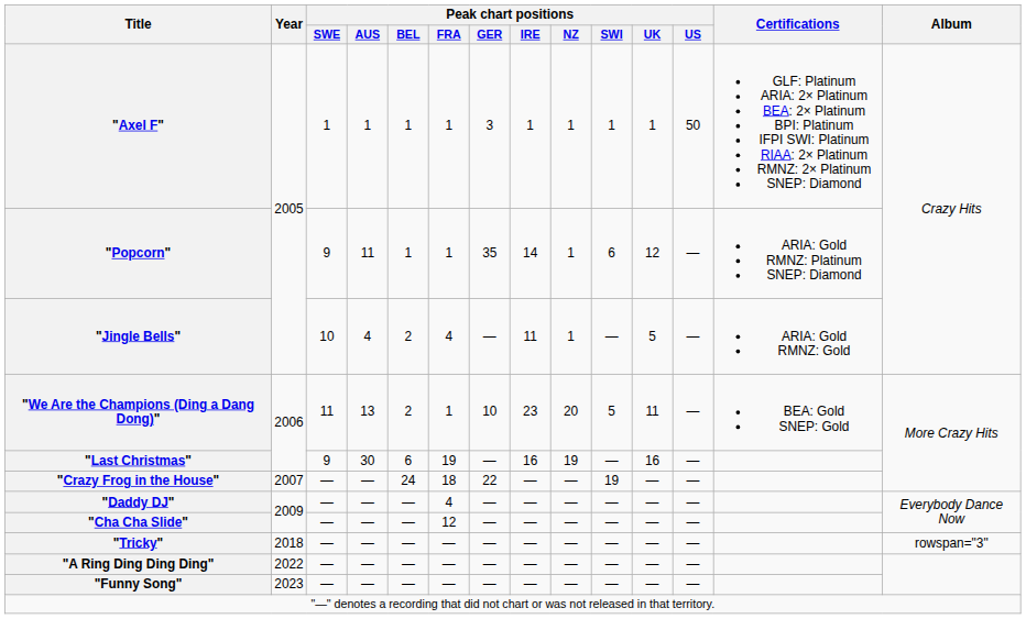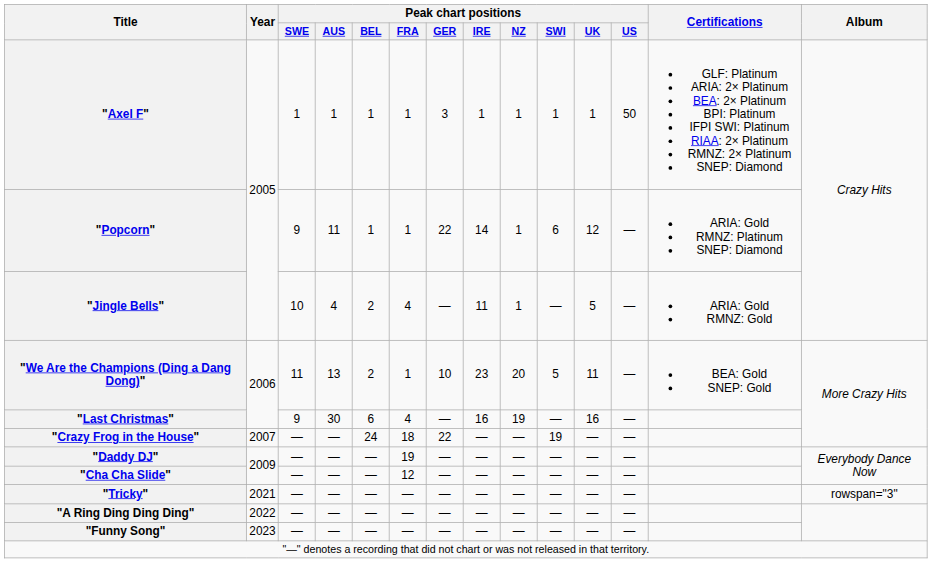"Popcorn" | Peak chart positions / GER: 35 -> 22
"Last Christmas" | Peak chart positions / FRA: 19 -> 4
"Daddy DJ" | Peak chart positions / FRA: 4 -> 19
"Tricky" | Year: 2018 -> 2021
